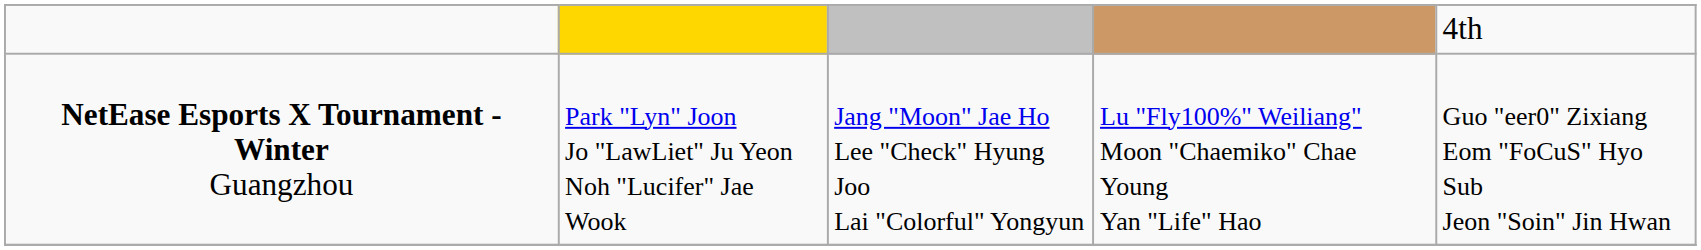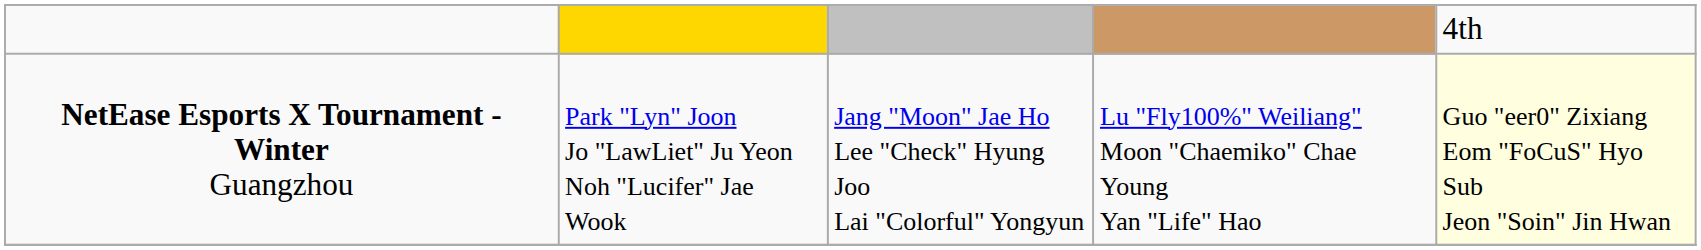NetEase Esports X Tournament - Winter Guangzhou | column 5: no background -> lightyellow background
